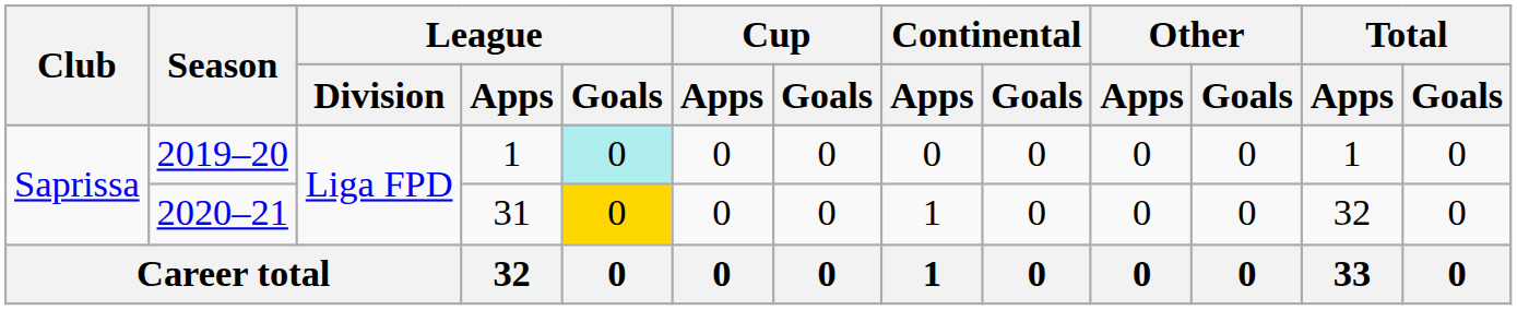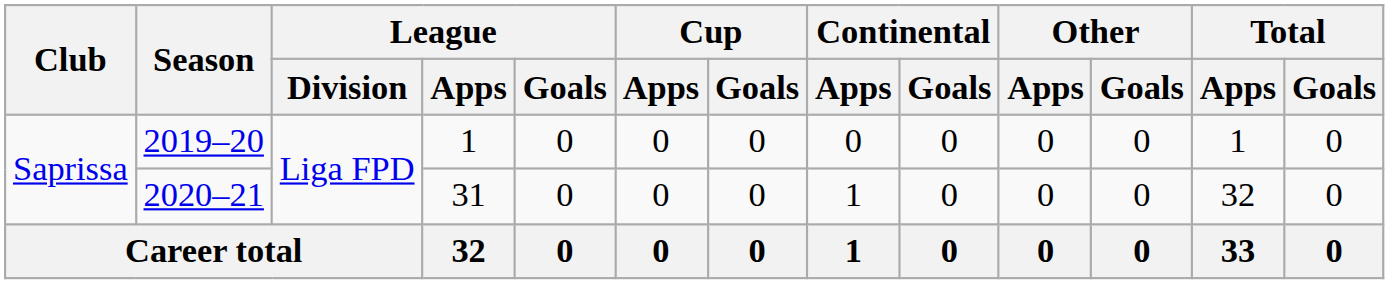2019–20 | League / Goals: paleturquoise background -> no background
2020–21 | League / Goals: gold background -> no background
